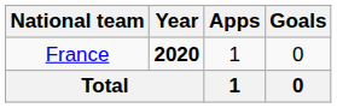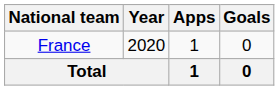France | Year: bold -> normal
